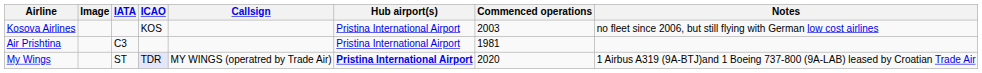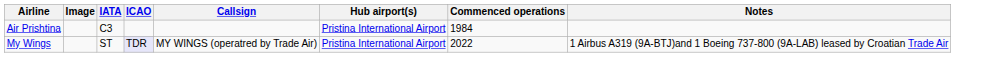- row: Kosova Airlines | KOS | Pristina International Airport | 2003 | no fleet since 2006, but still flying with German low cost airlines
Air Prishtina | Commenced operations: 1981 -> 1984
My Wings | Hub airport(s): bold -> normal
My Wings | Commenced operations: 2020 -> 2022
